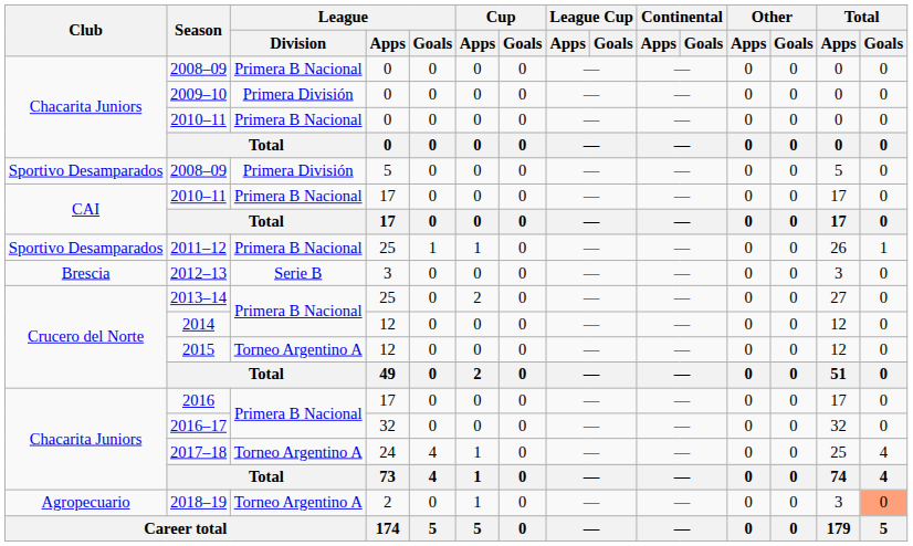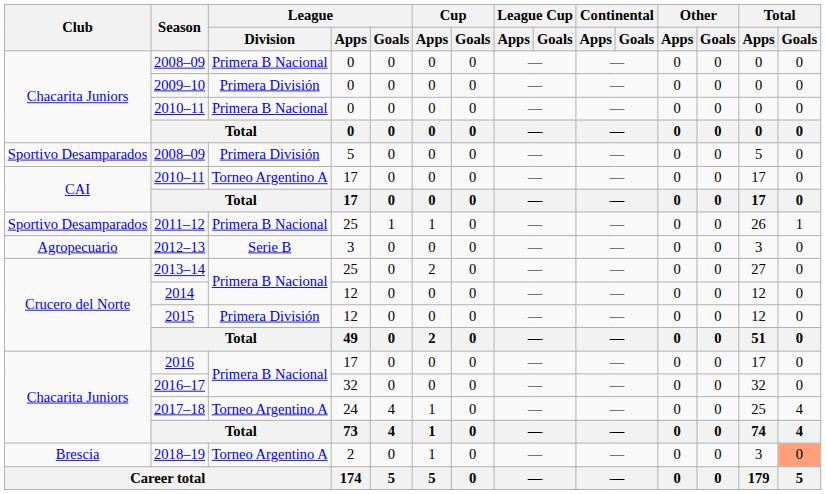2010–11 / 17 | League / Division: Primera B Nacional -> Torneo Argentino A
2012–13 | Club: Brescia -> Agropecuario
2015 | League / Division: Torneo Argentino A -> Primera División
2018–19 | Club: Agropecuario -> Brescia
